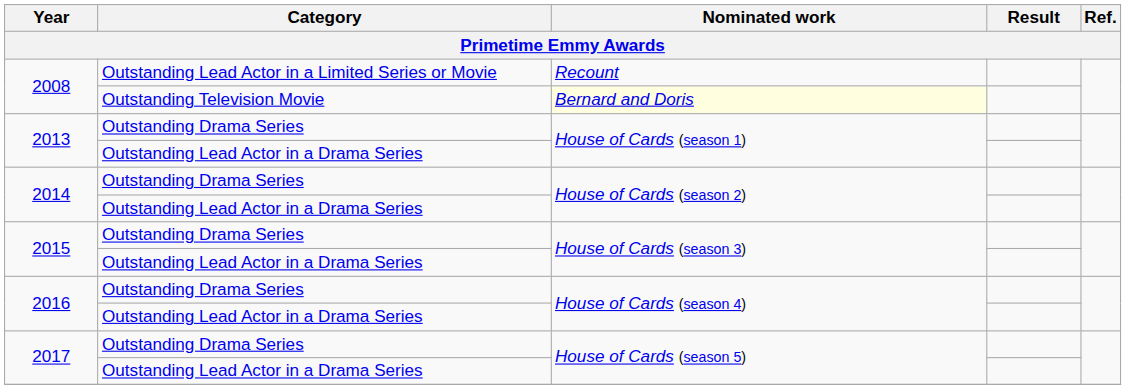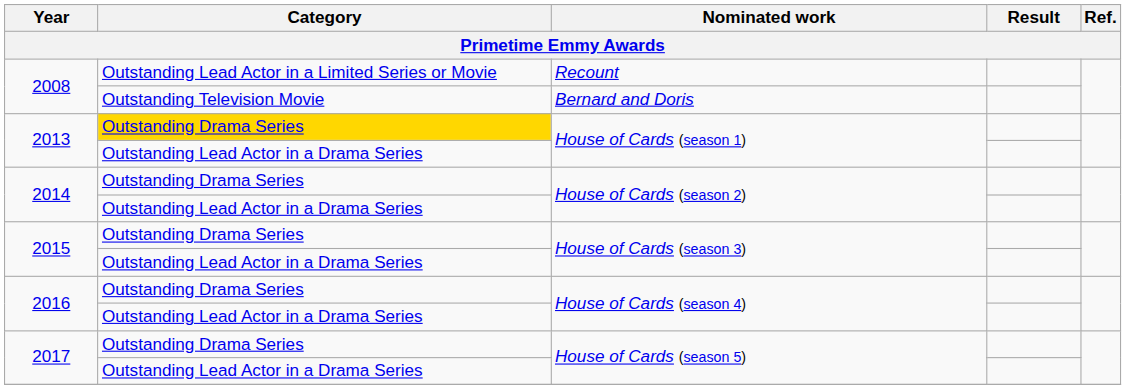Bernard and Doris | Nominated work: lightyellow background -> no background
Outstanding Drama Series / House of Cards (season 1) | Category: no background -> gold background
